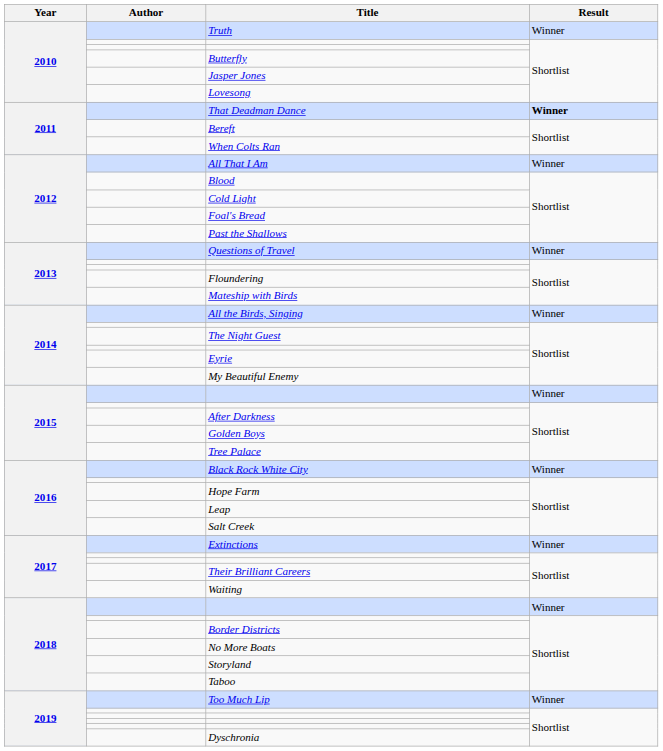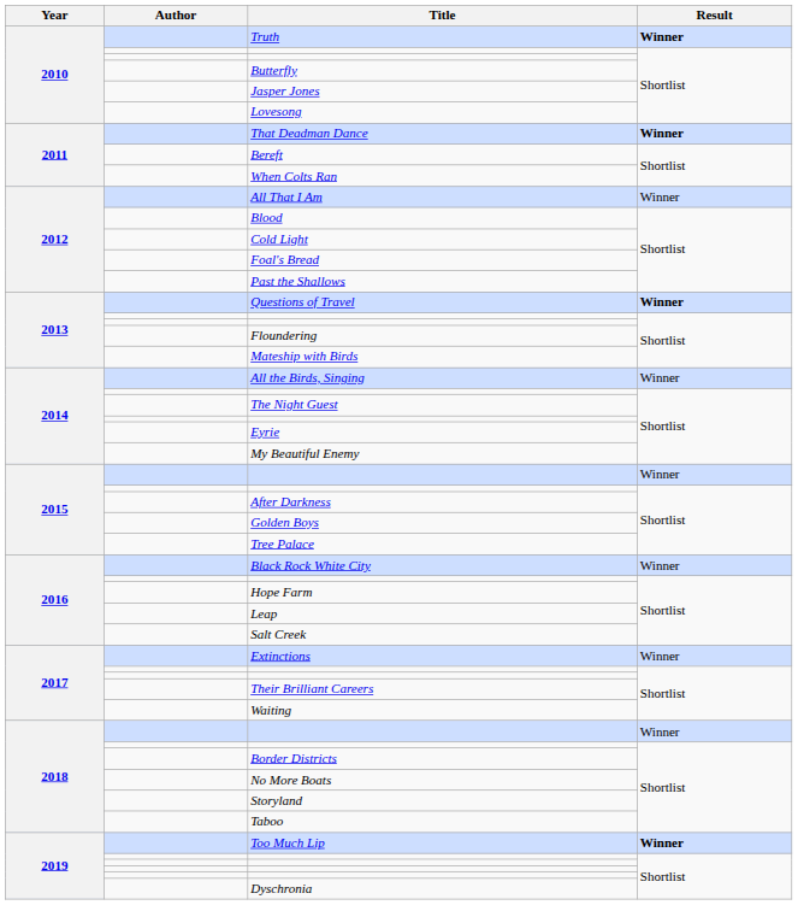Truth | Result: normal -> bold
Questions of Travel | Result: normal -> bold
Too Much Lip | Result: normal -> bold
